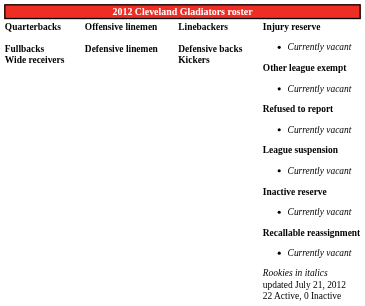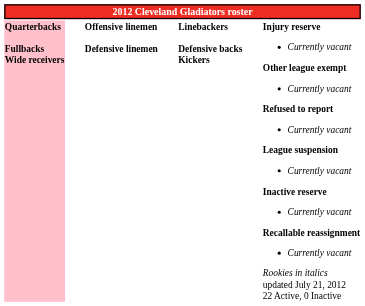Quarterbacks Fullbacks Wide receivers | column 1: no background -> pink background
